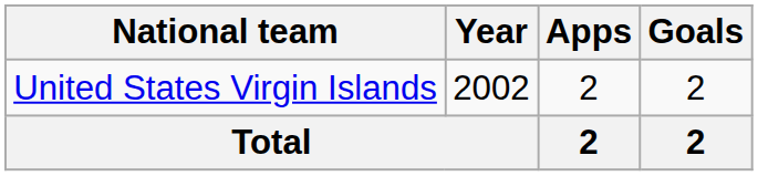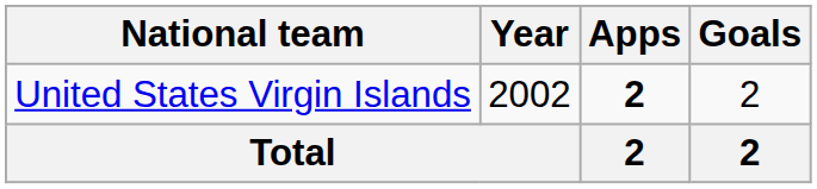United States Virgin Islands | Apps: normal -> bold
